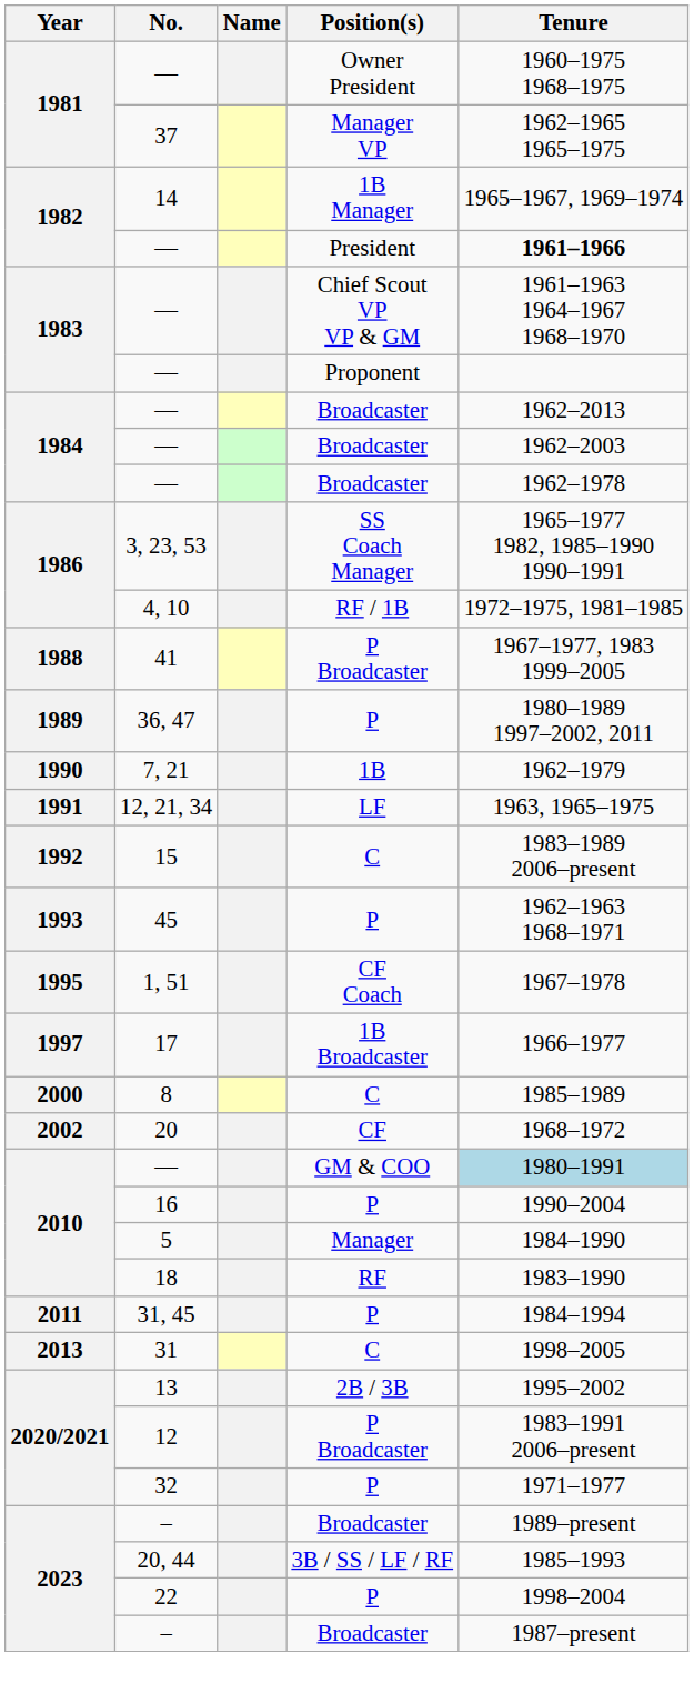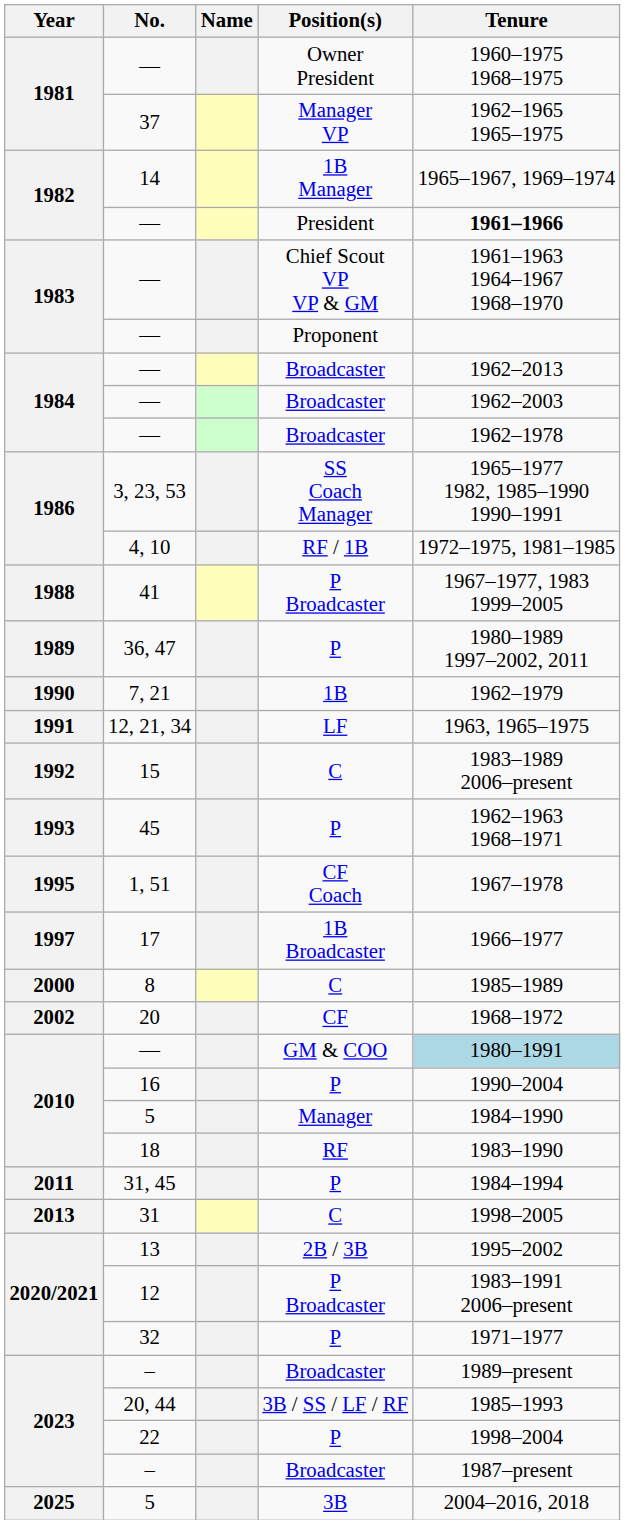+ row: 2025 | 5 | 3B | 2004–2016, 2018
